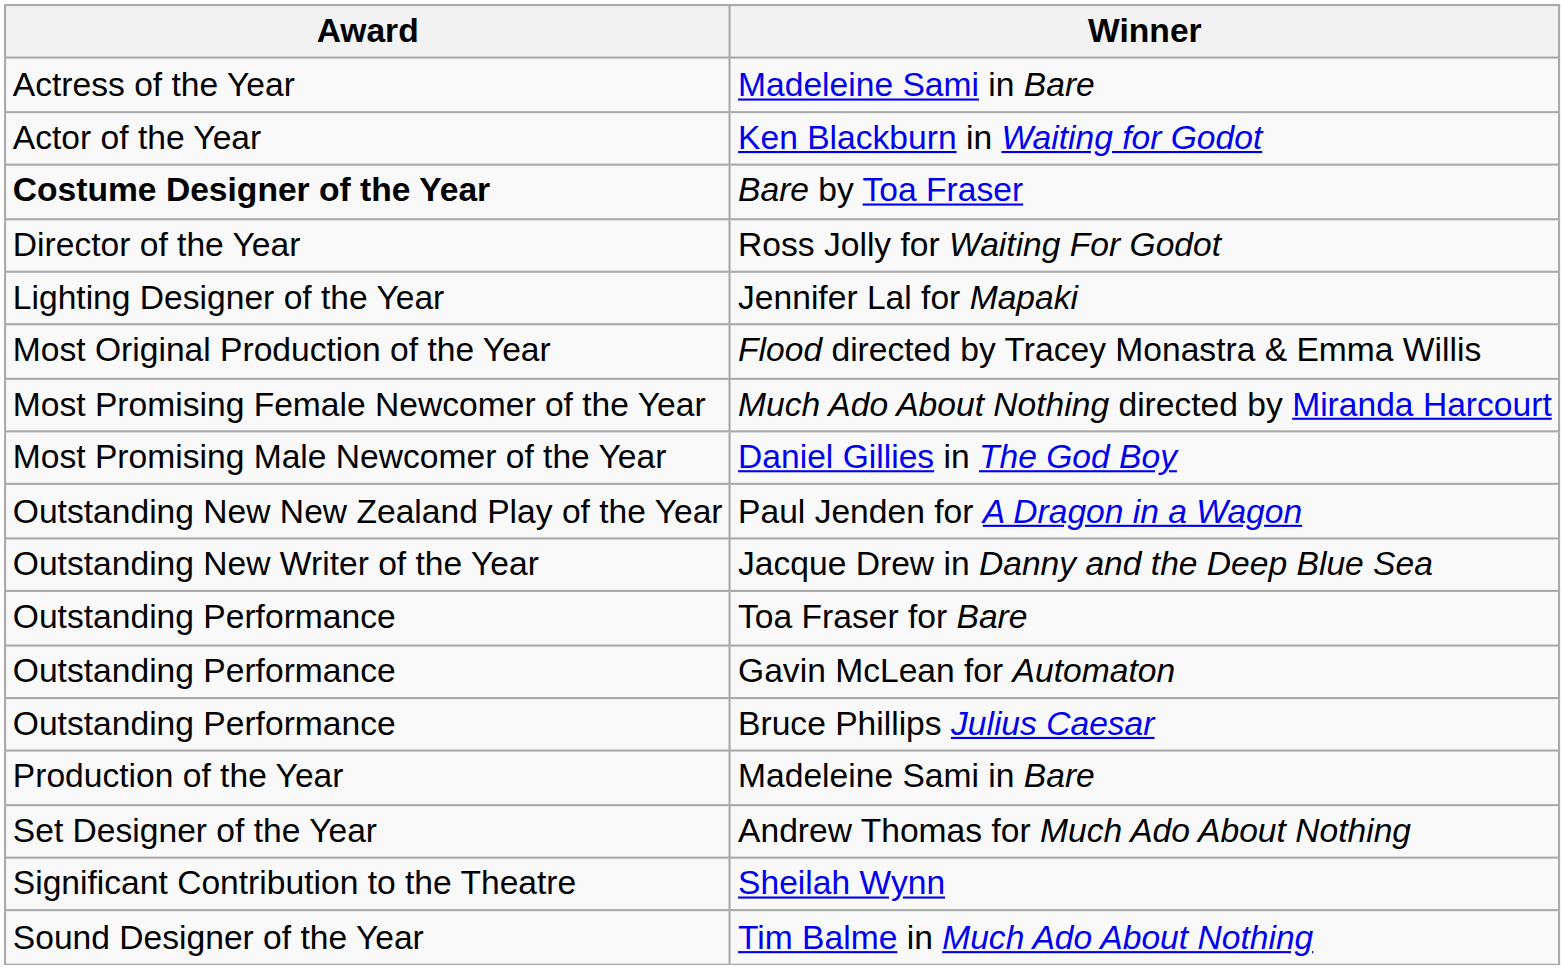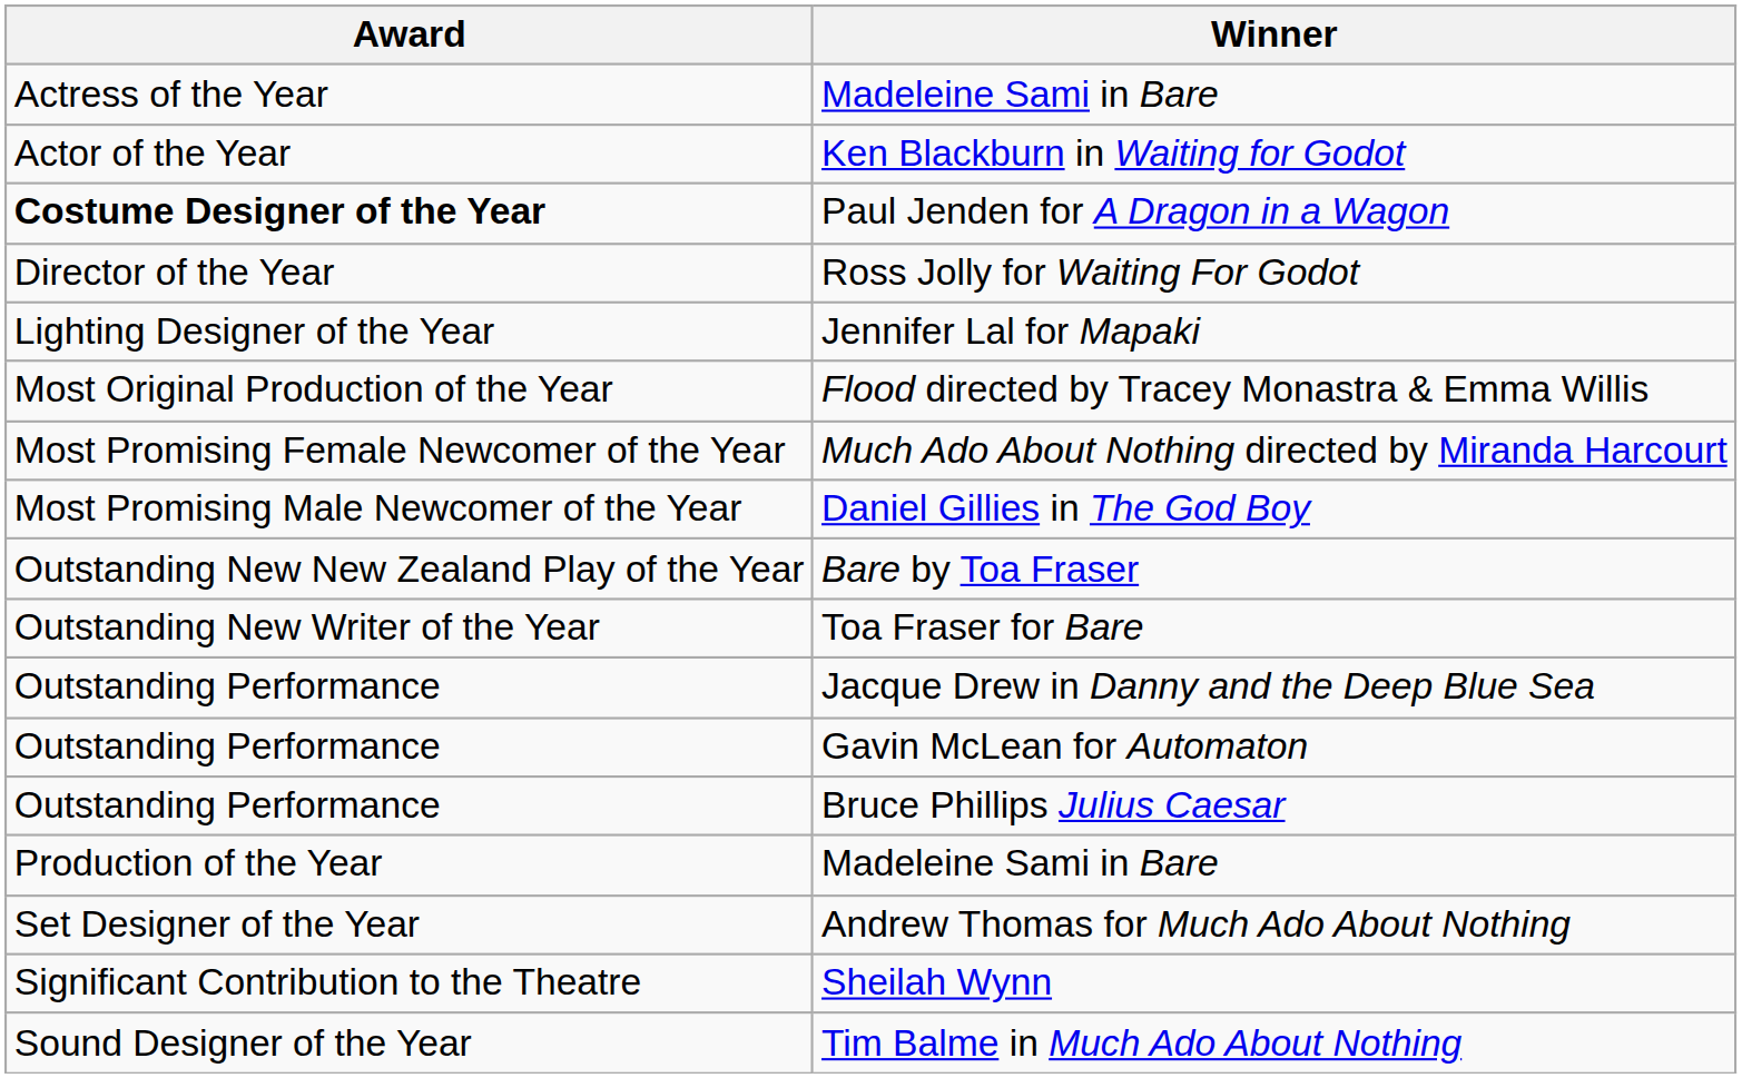row 4 | Winner: Bare by Toa Fraser -> Paul Jenden for A Dragon in a Wagon
row 10 | Winner: Paul Jenden for A Dragon in a Wagon -> Bare by Toa Fraser
row 11 | Winner: Jacque Drew in Danny and the Deep Blue Sea -> Toa Fraser for Bare
row 12 | Winner: Toa Fraser for Bare -> Jacque Drew in Danny and the Deep Blue Sea
